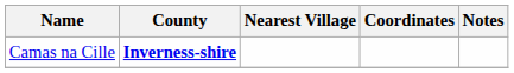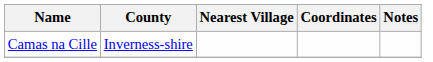Camas na Cille | County: bold -> normal
